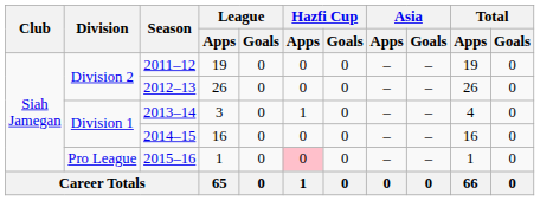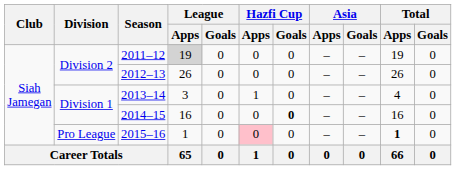2011–12 | League / Apps: no background -> lightgrey background
2014–15 | Hazfi Cup / Goals: normal -> bold
2015–16 | Total / Apps: normal -> bold
